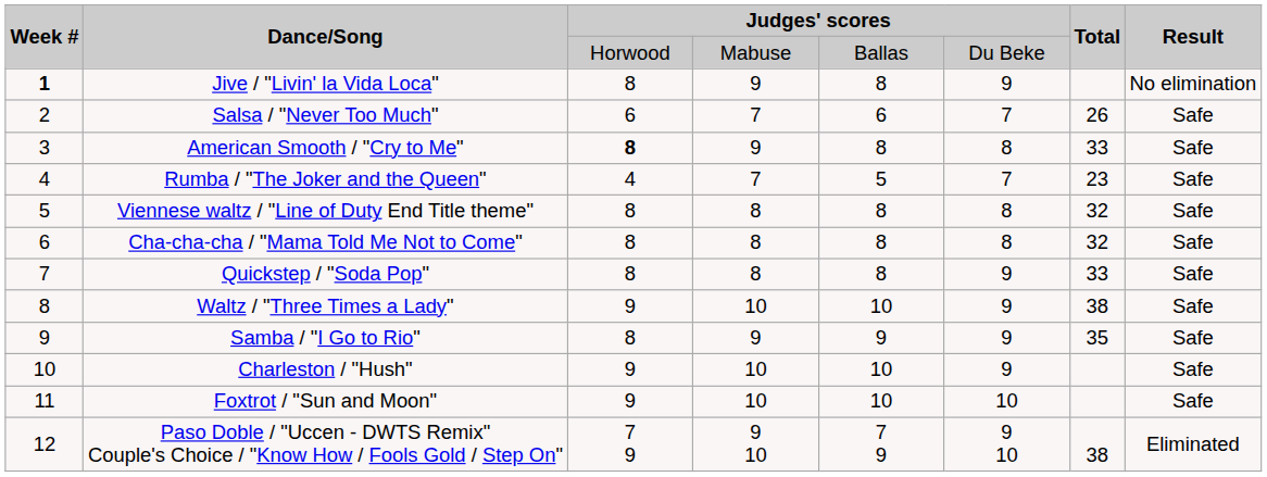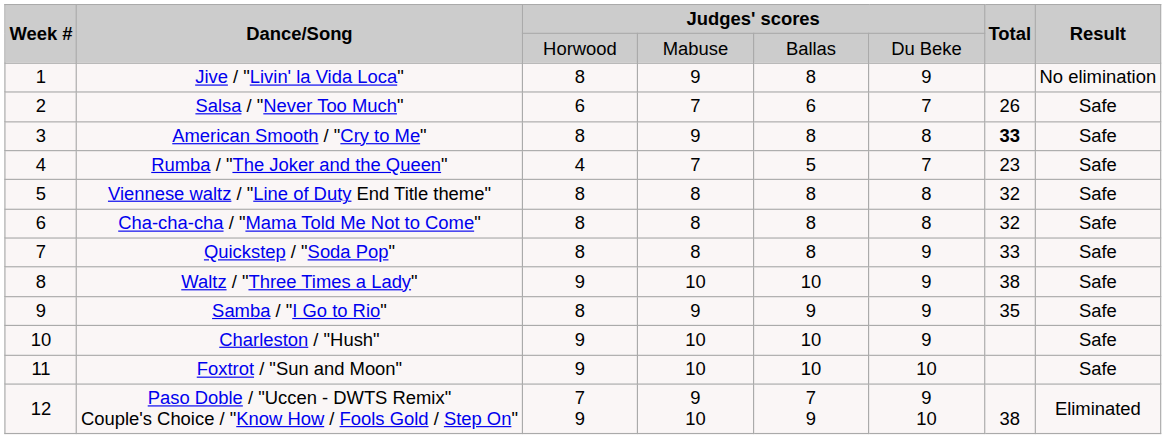Jive / "Livin' la Vida Loca" | Week #: bold -> normal
American Smooth / "Cry to Me" | column 3: bold -> normal
American Smooth / "Cry to Me" | Total: normal -> bold
